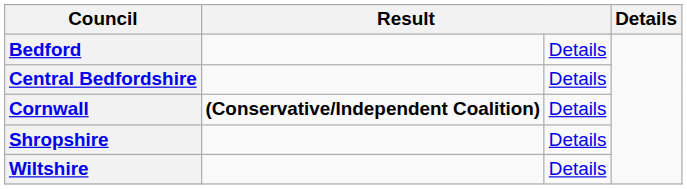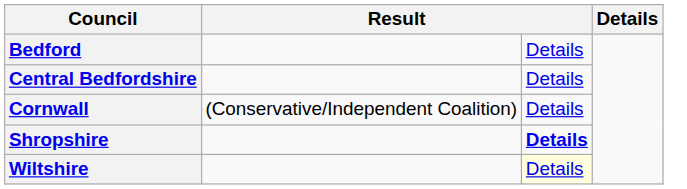Cornwall | column 2: bold -> normal
Shropshire | column 3: normal -> bold
Wiltshire | column 3: no background -> lightyellow background
